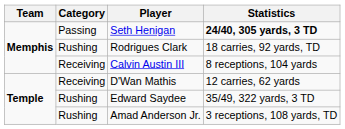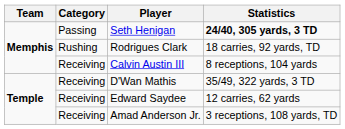D'Wan Mathis | Statistics: 12 carries, 62 yards -> 35/49, 322 yards, 3 TD
Edward Saydee | Category: Rushing -> Receiving
Edward Saydee | Statistics: 35/49, 322 yards, 3 TD -> 12 carries, 62 yards
Amad Anderson Jr. | Category: Rushing -> Receiving
